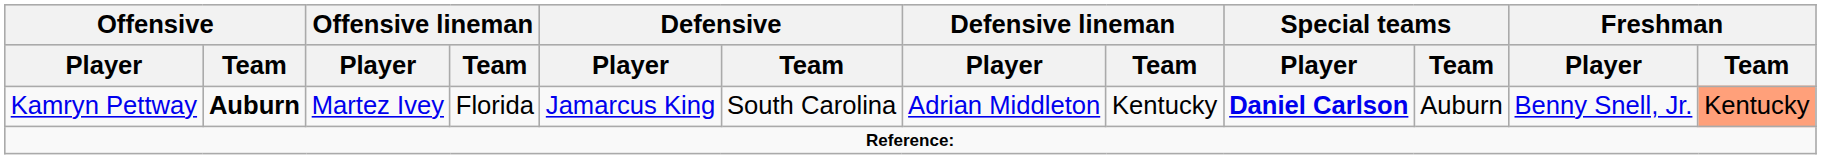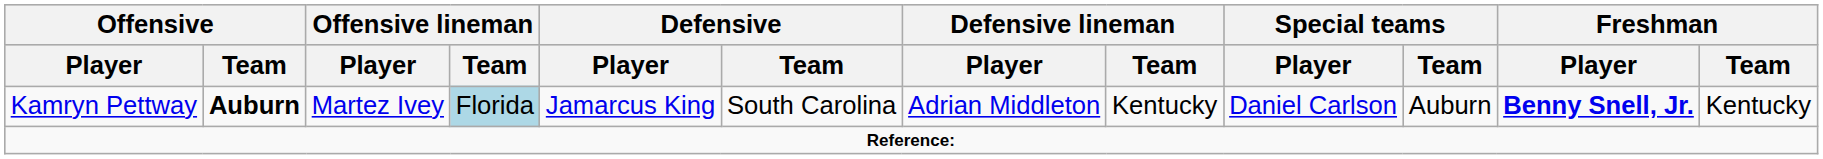Kamryn Pettway | Offensive lineman / Team: no background -> lightblue background
Kamryn Pettway | Special teams / Player: bold -> normal
Kamryn Pettway | Freshman / Player: normal -> bold
Kamryn Pettway | Freshman / Team: lightsalmon background -> no background
